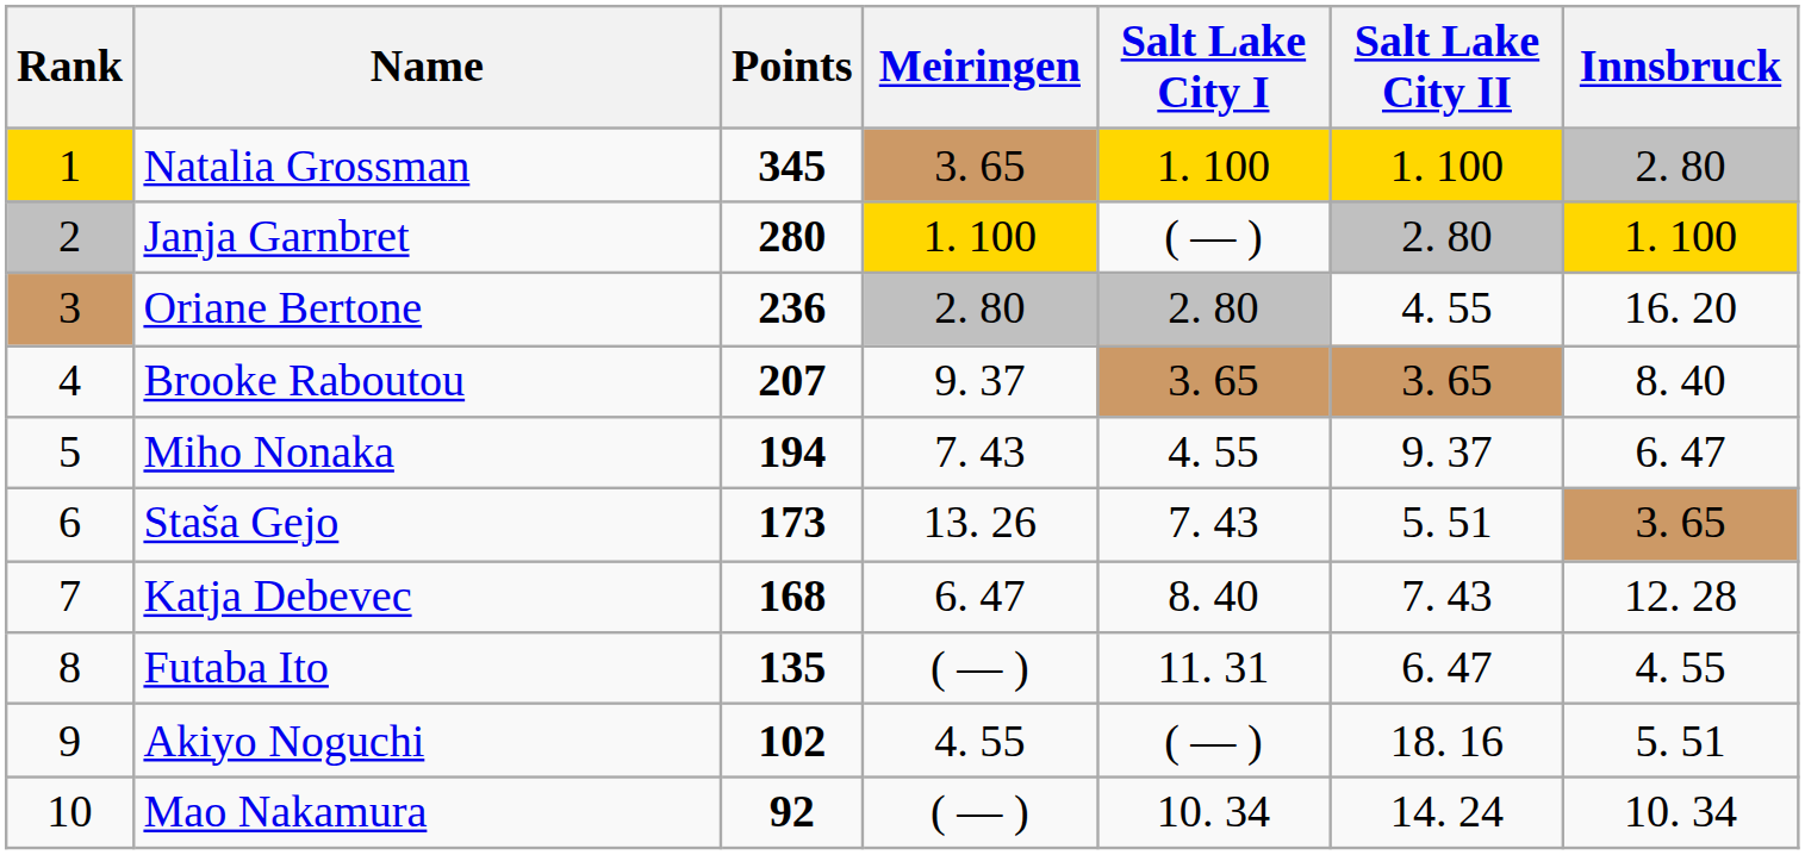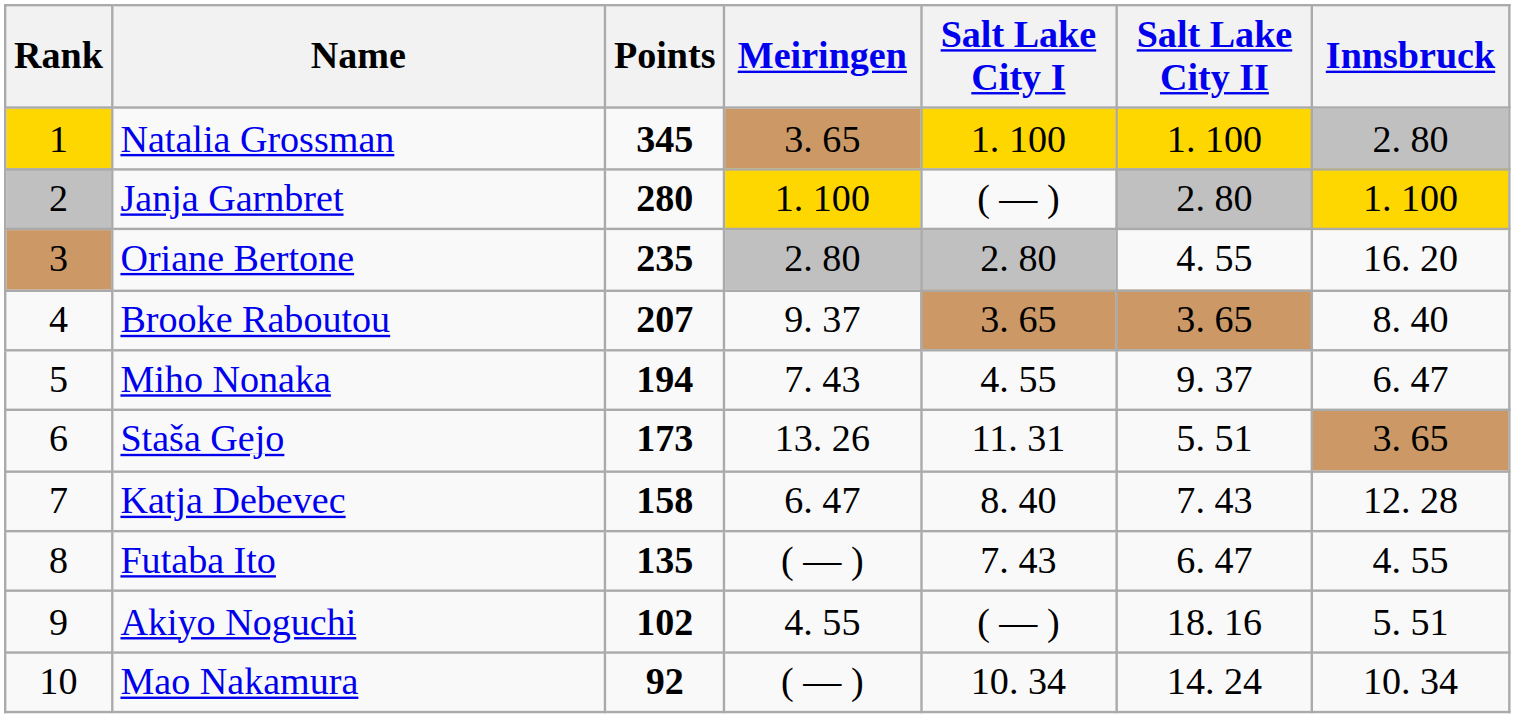Oriane Bertone | Points: 236 -> 235
Staša Gejo | Salt Lake City I: 7. 43 -> 11. 31
Katja Debevec | Points: 168 -> 158
Futaba Ito | Salt Lake City I: 11. 31 -> 7. 43
